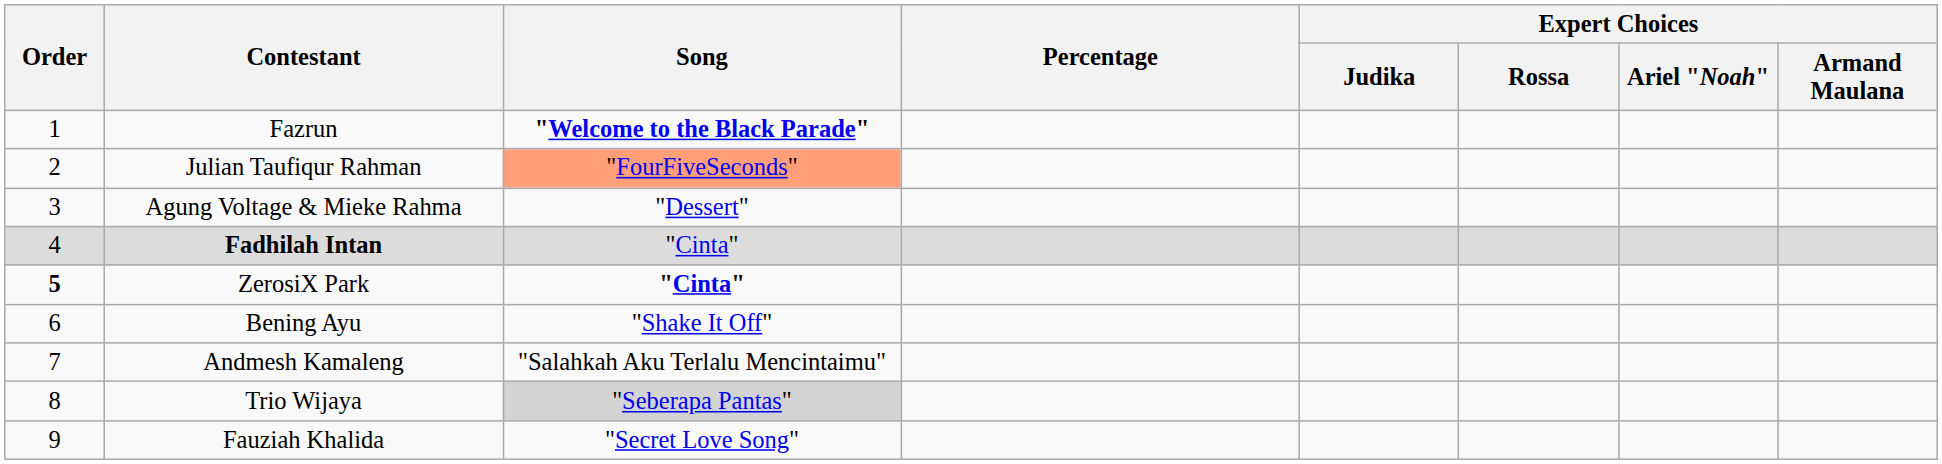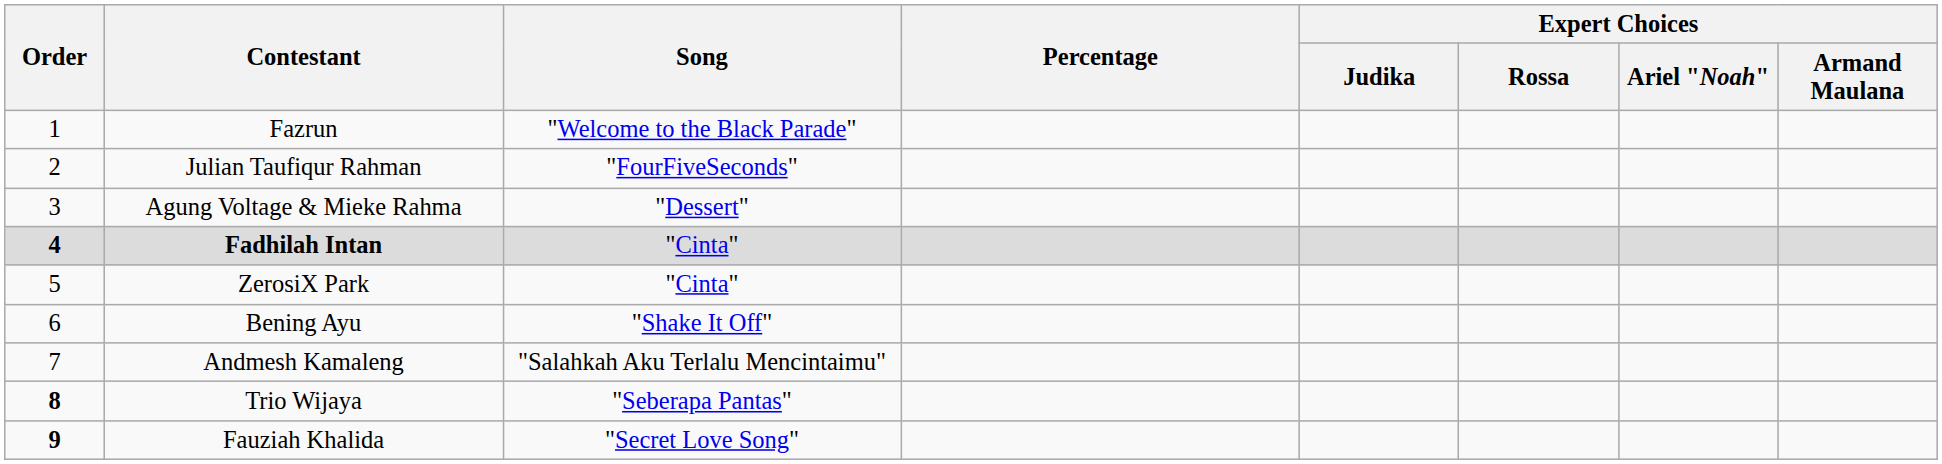Fazrun | Song: bold -> normal
Julian Taufiqur Rahman | Song: lightsalmon background -> no background
Fadhilah Intan | Order: normal -> bold
ZerosiX Park | Order: bold -> normal
ZerosiX Park | Song: bold -> normal
Trio Wijaya | Order: normal -> bold
Trio Wijaya | Song: lightgrey background -> no background
Fauziah Khalida | Order: normal -> bold
